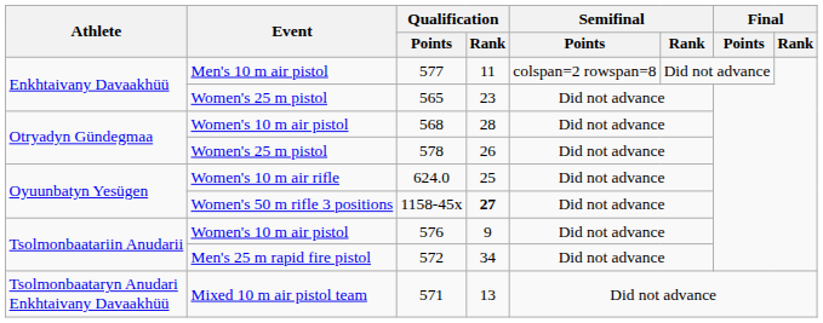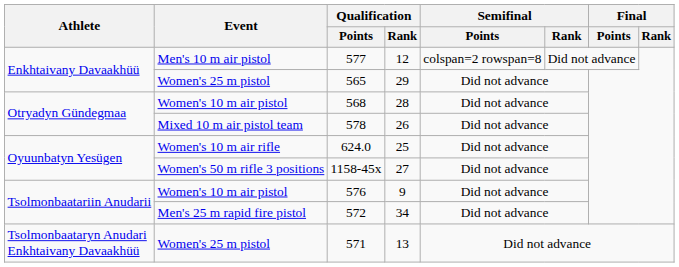577 | Qualification / Rank: 11 -> 12
565 | Qualification / Rank: 23 -> 29
578 | Event: Women's 25 m pistol -> Mixed 10 m air pistol team
1158-45x | Qualification / Rank: bold -> normal
571 | Event: Mixed 10 m air pistol team -> Women's 25 m pistol
